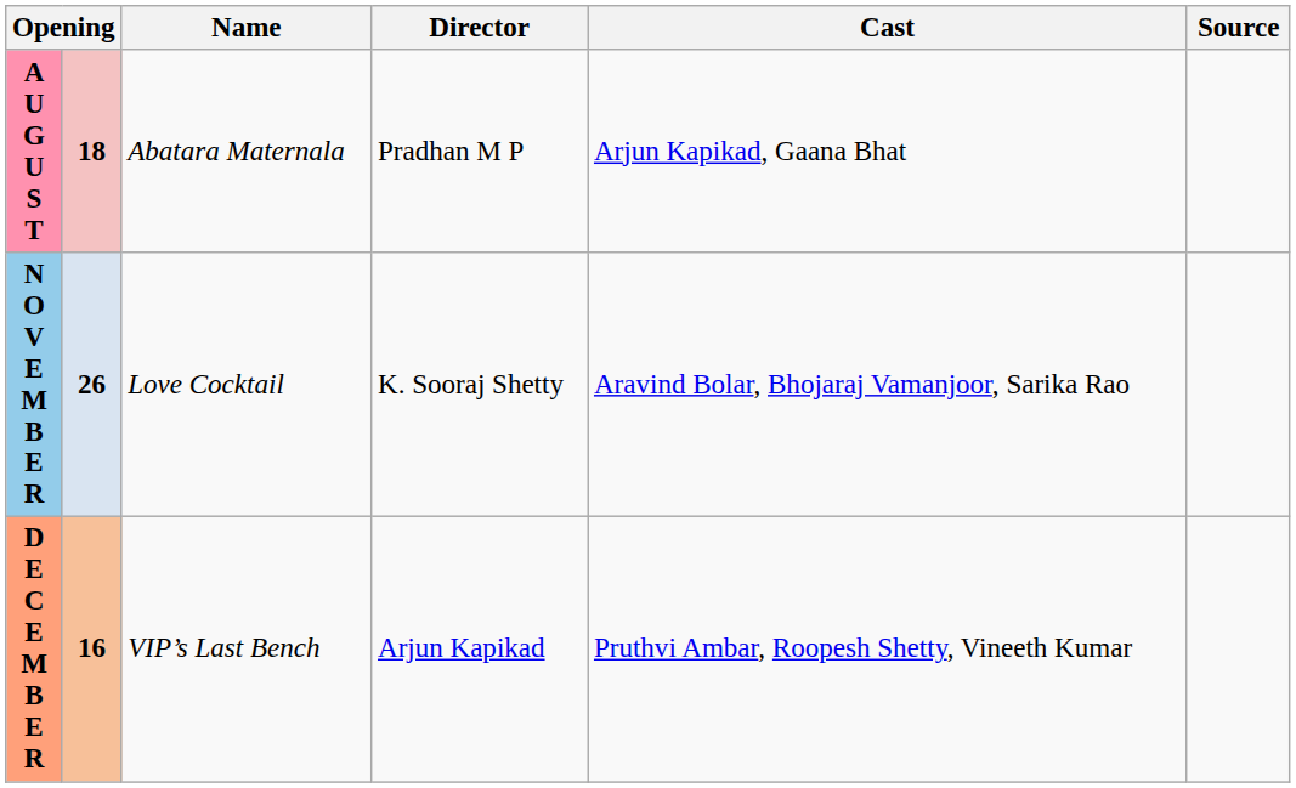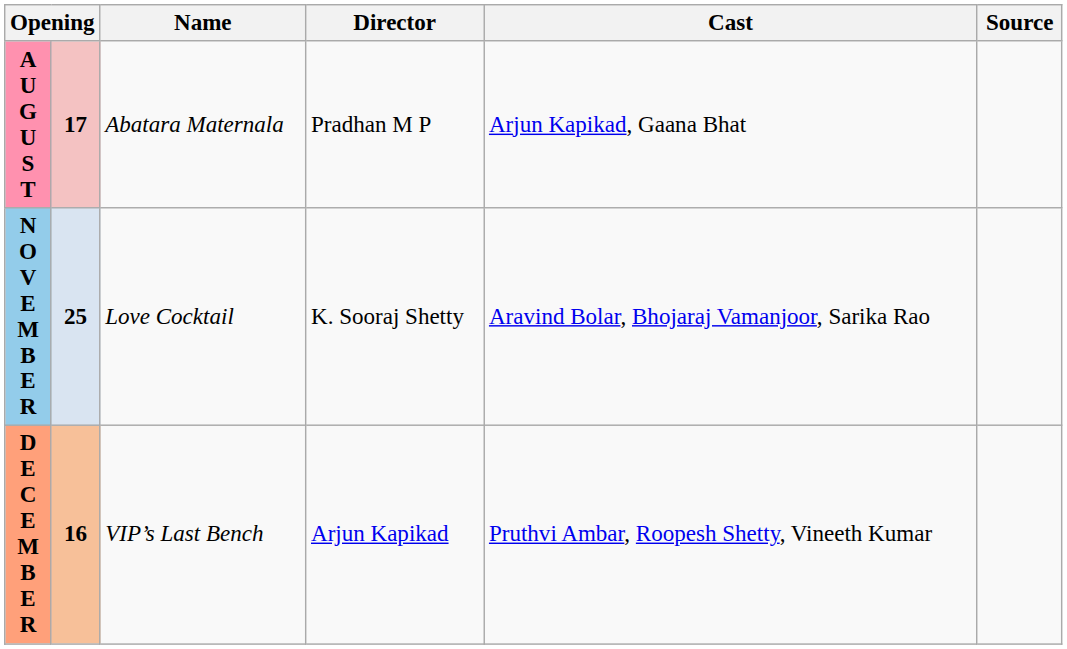A U G U S T | column 2: 18 -> 17
N O V E M B E R | column 2: 26 -> 25
